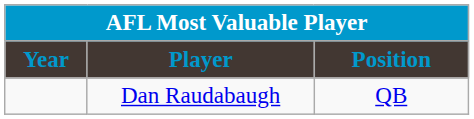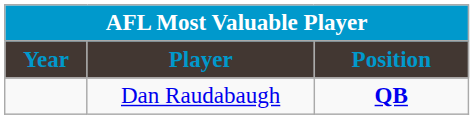Dan Raudabaugh | Position: normal -> bold
